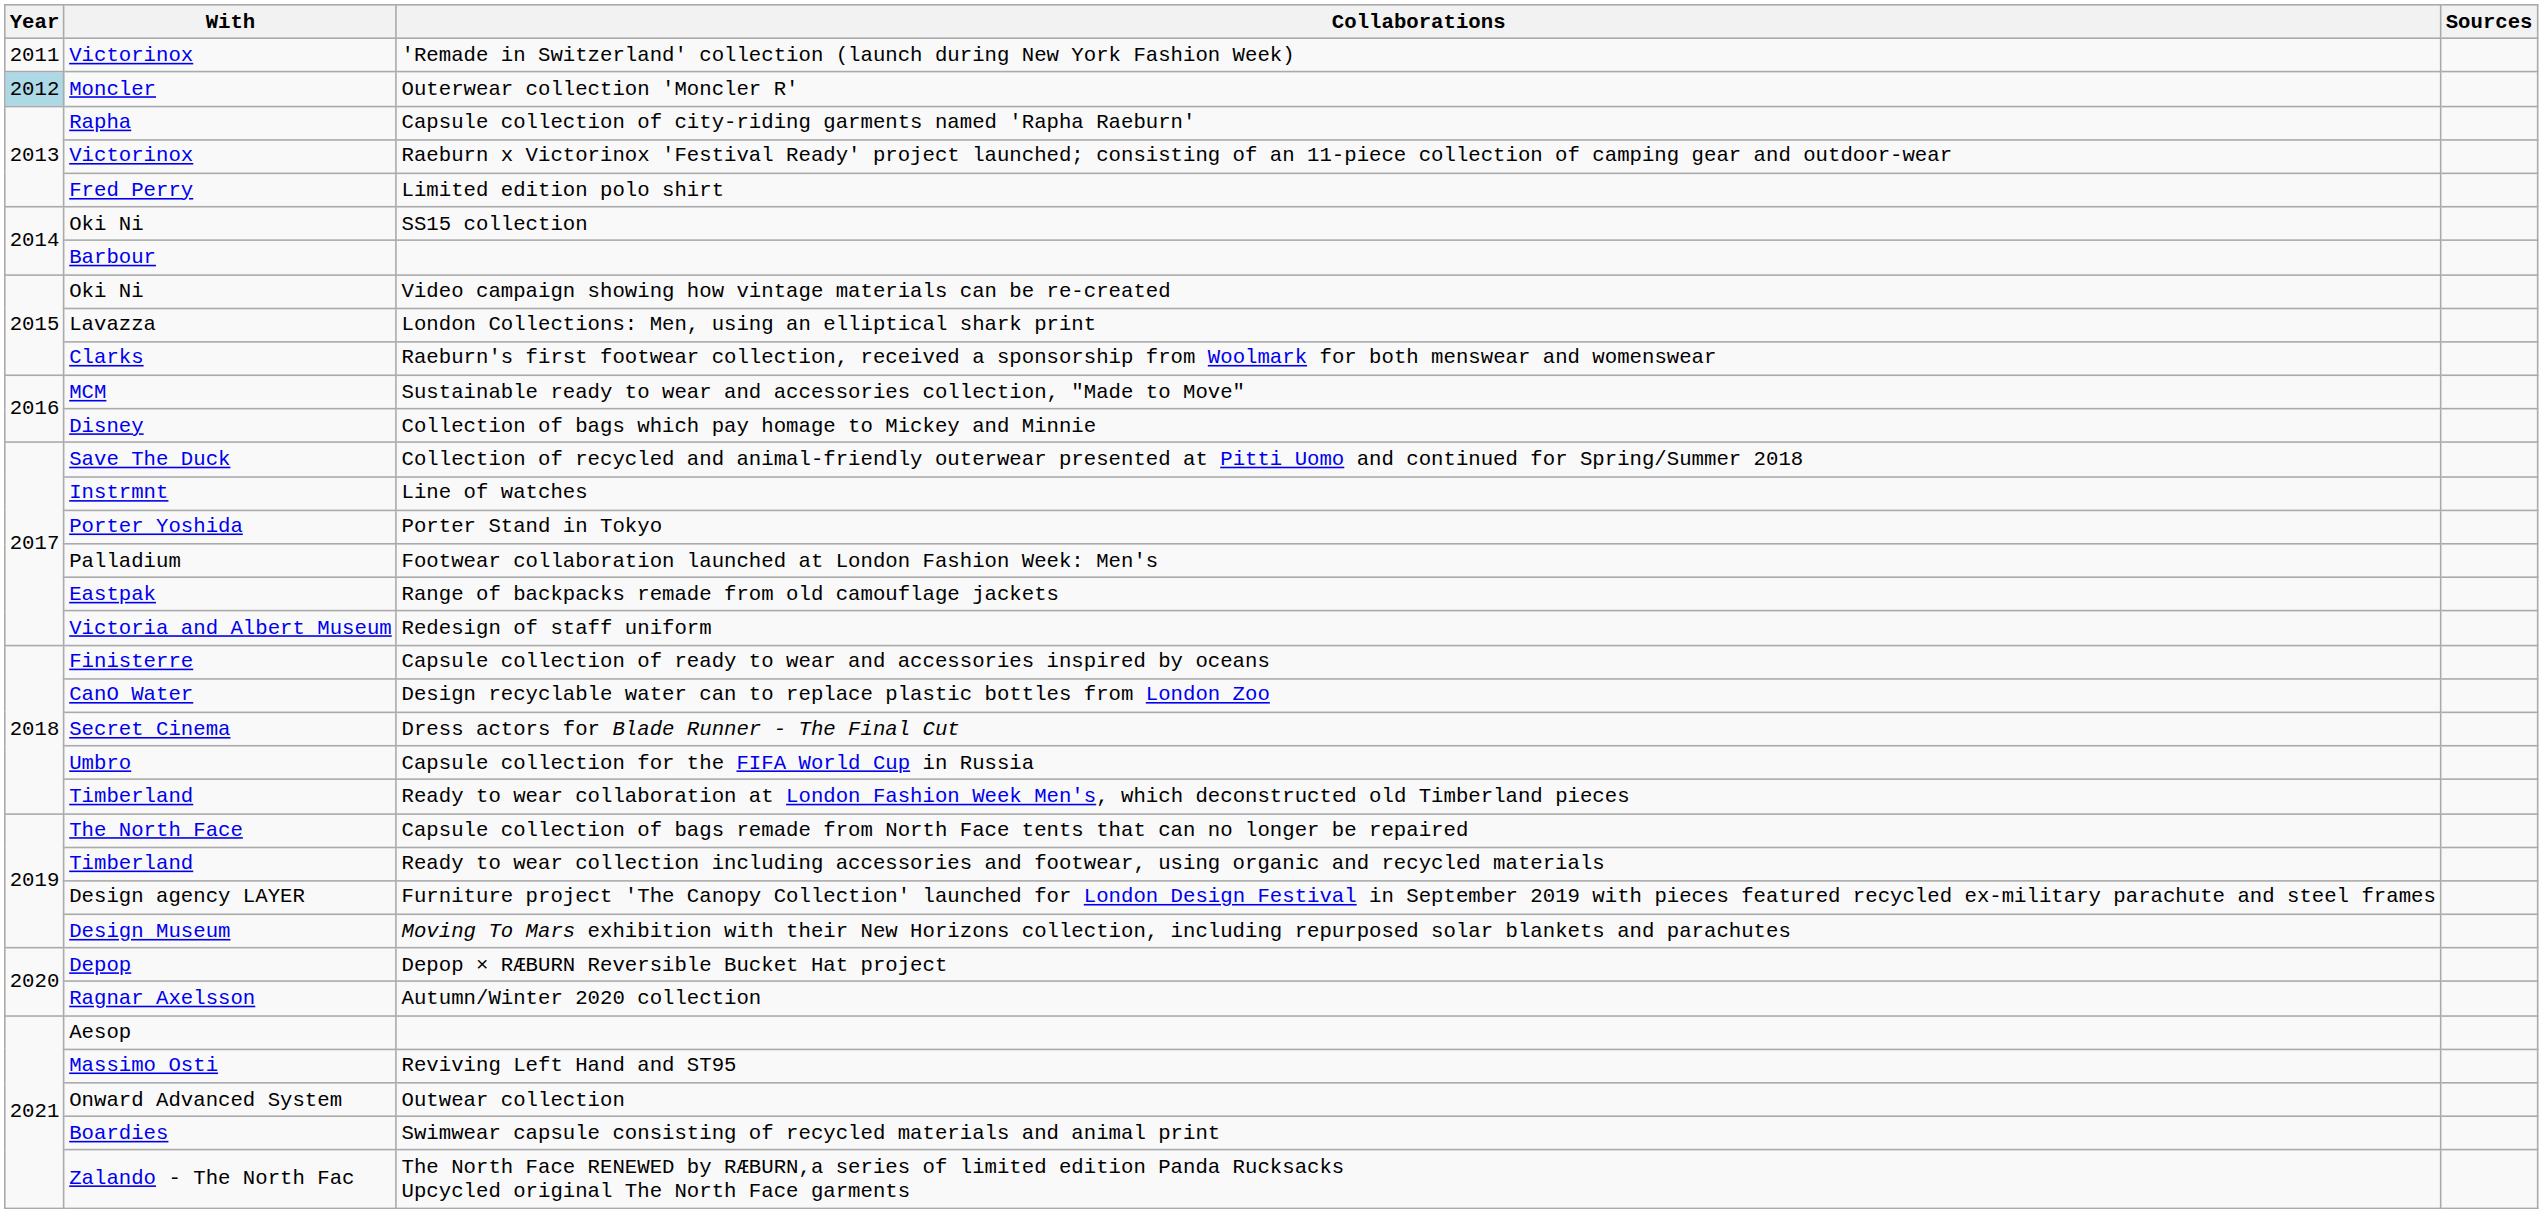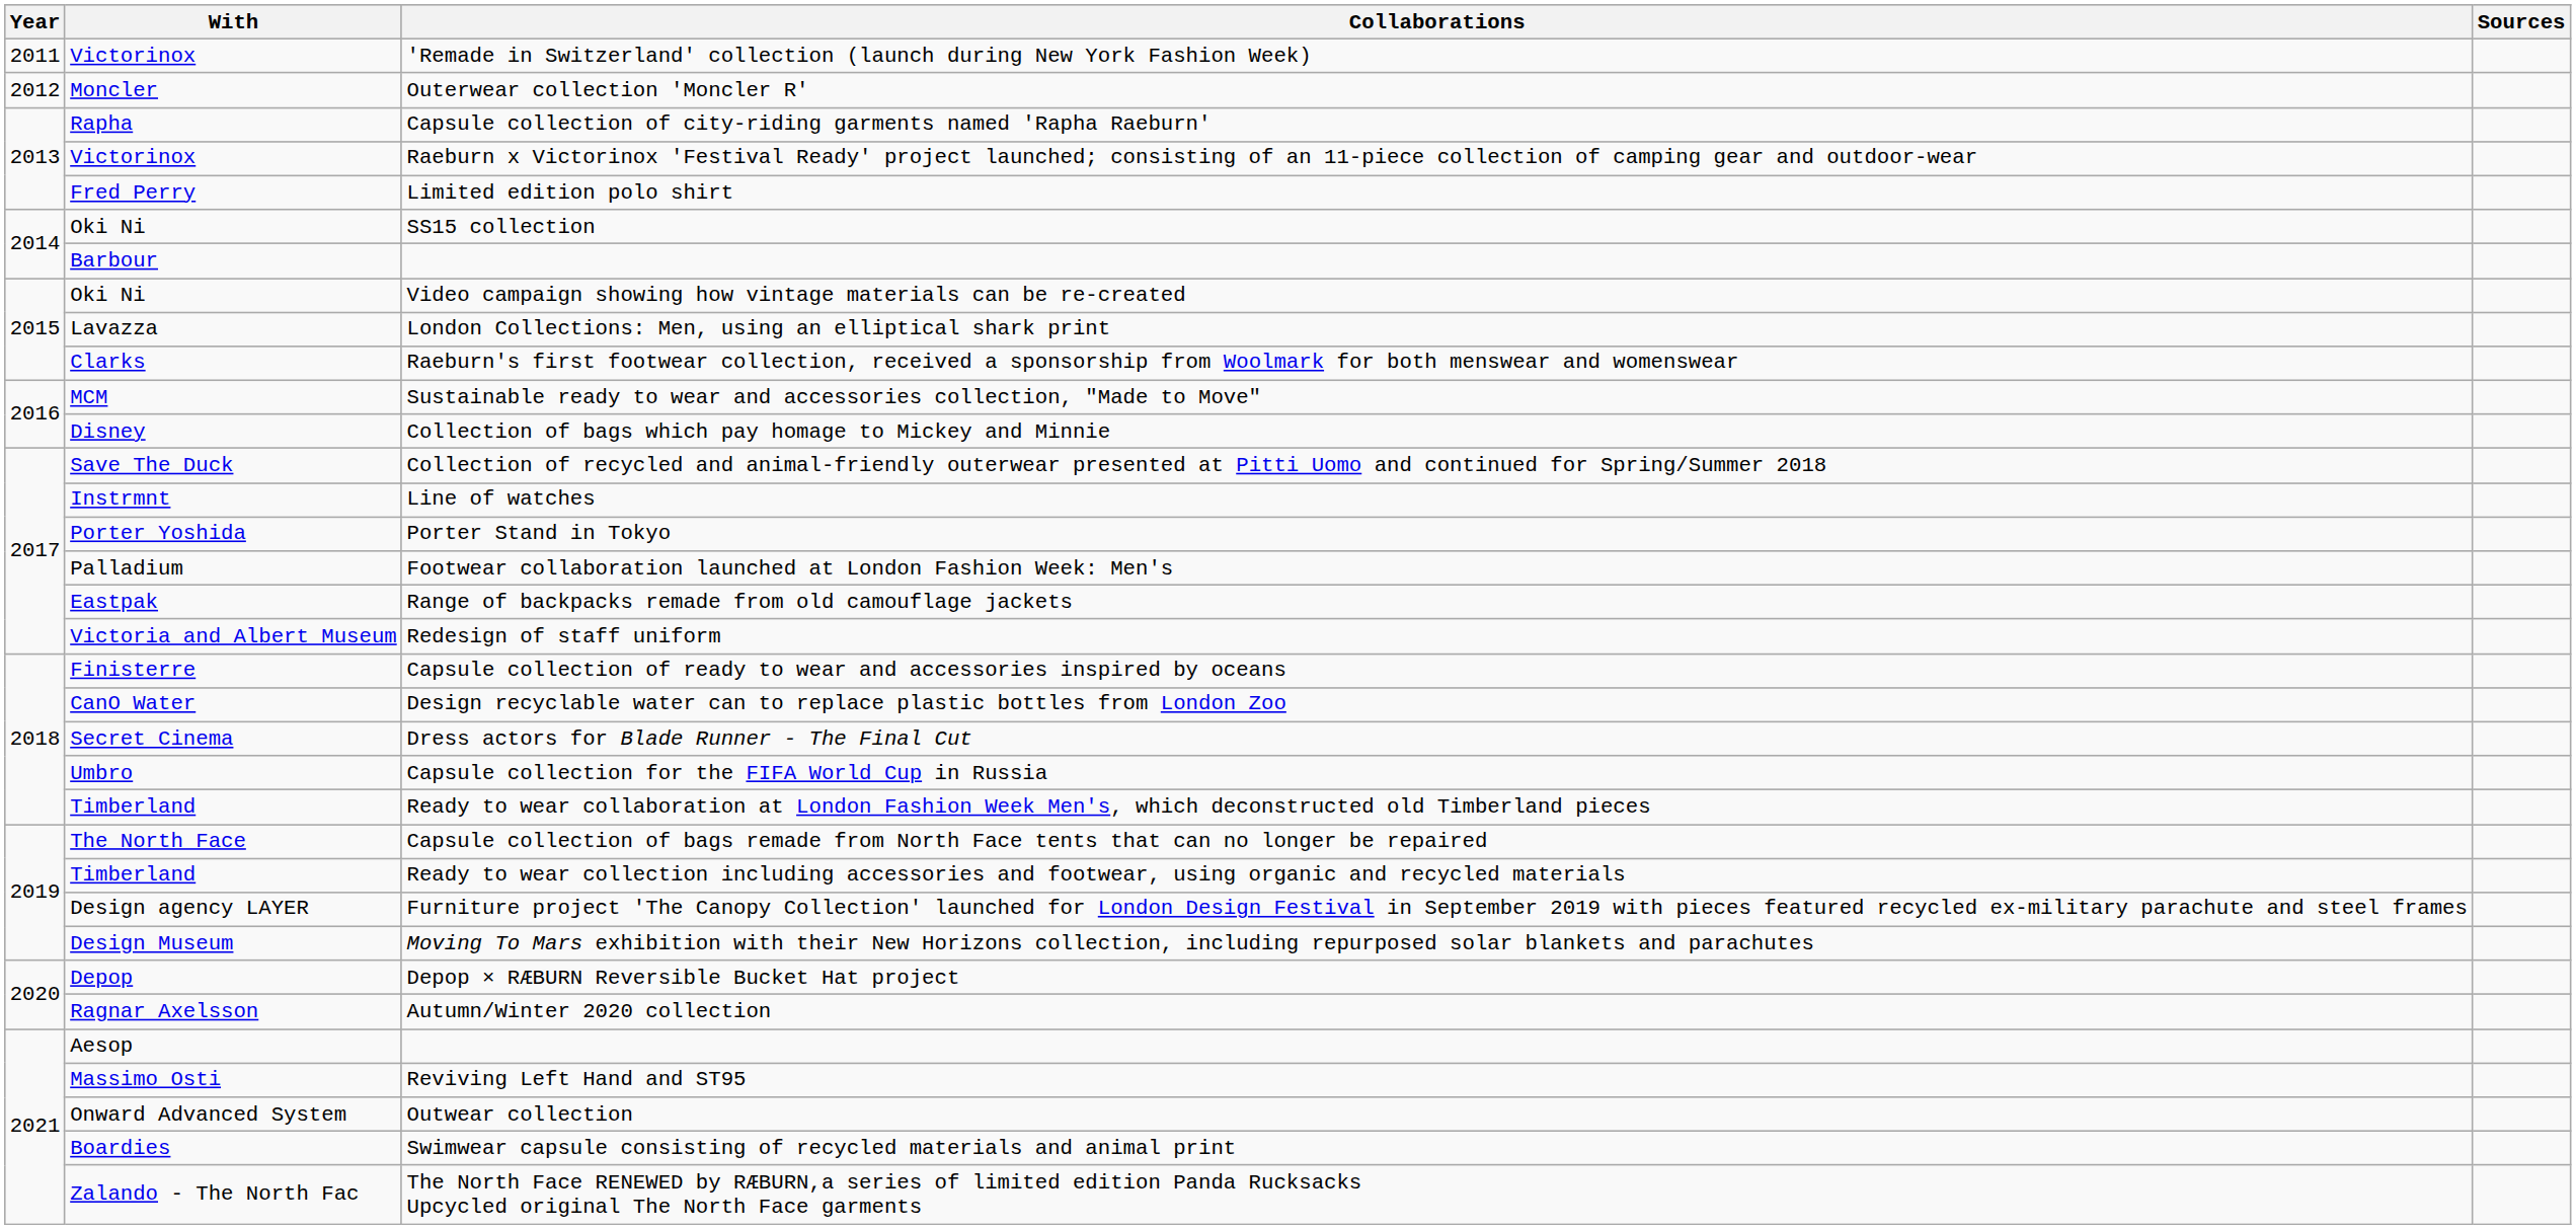Outerwear collection 'Moncler R' | Year: lightblue background -> no background
